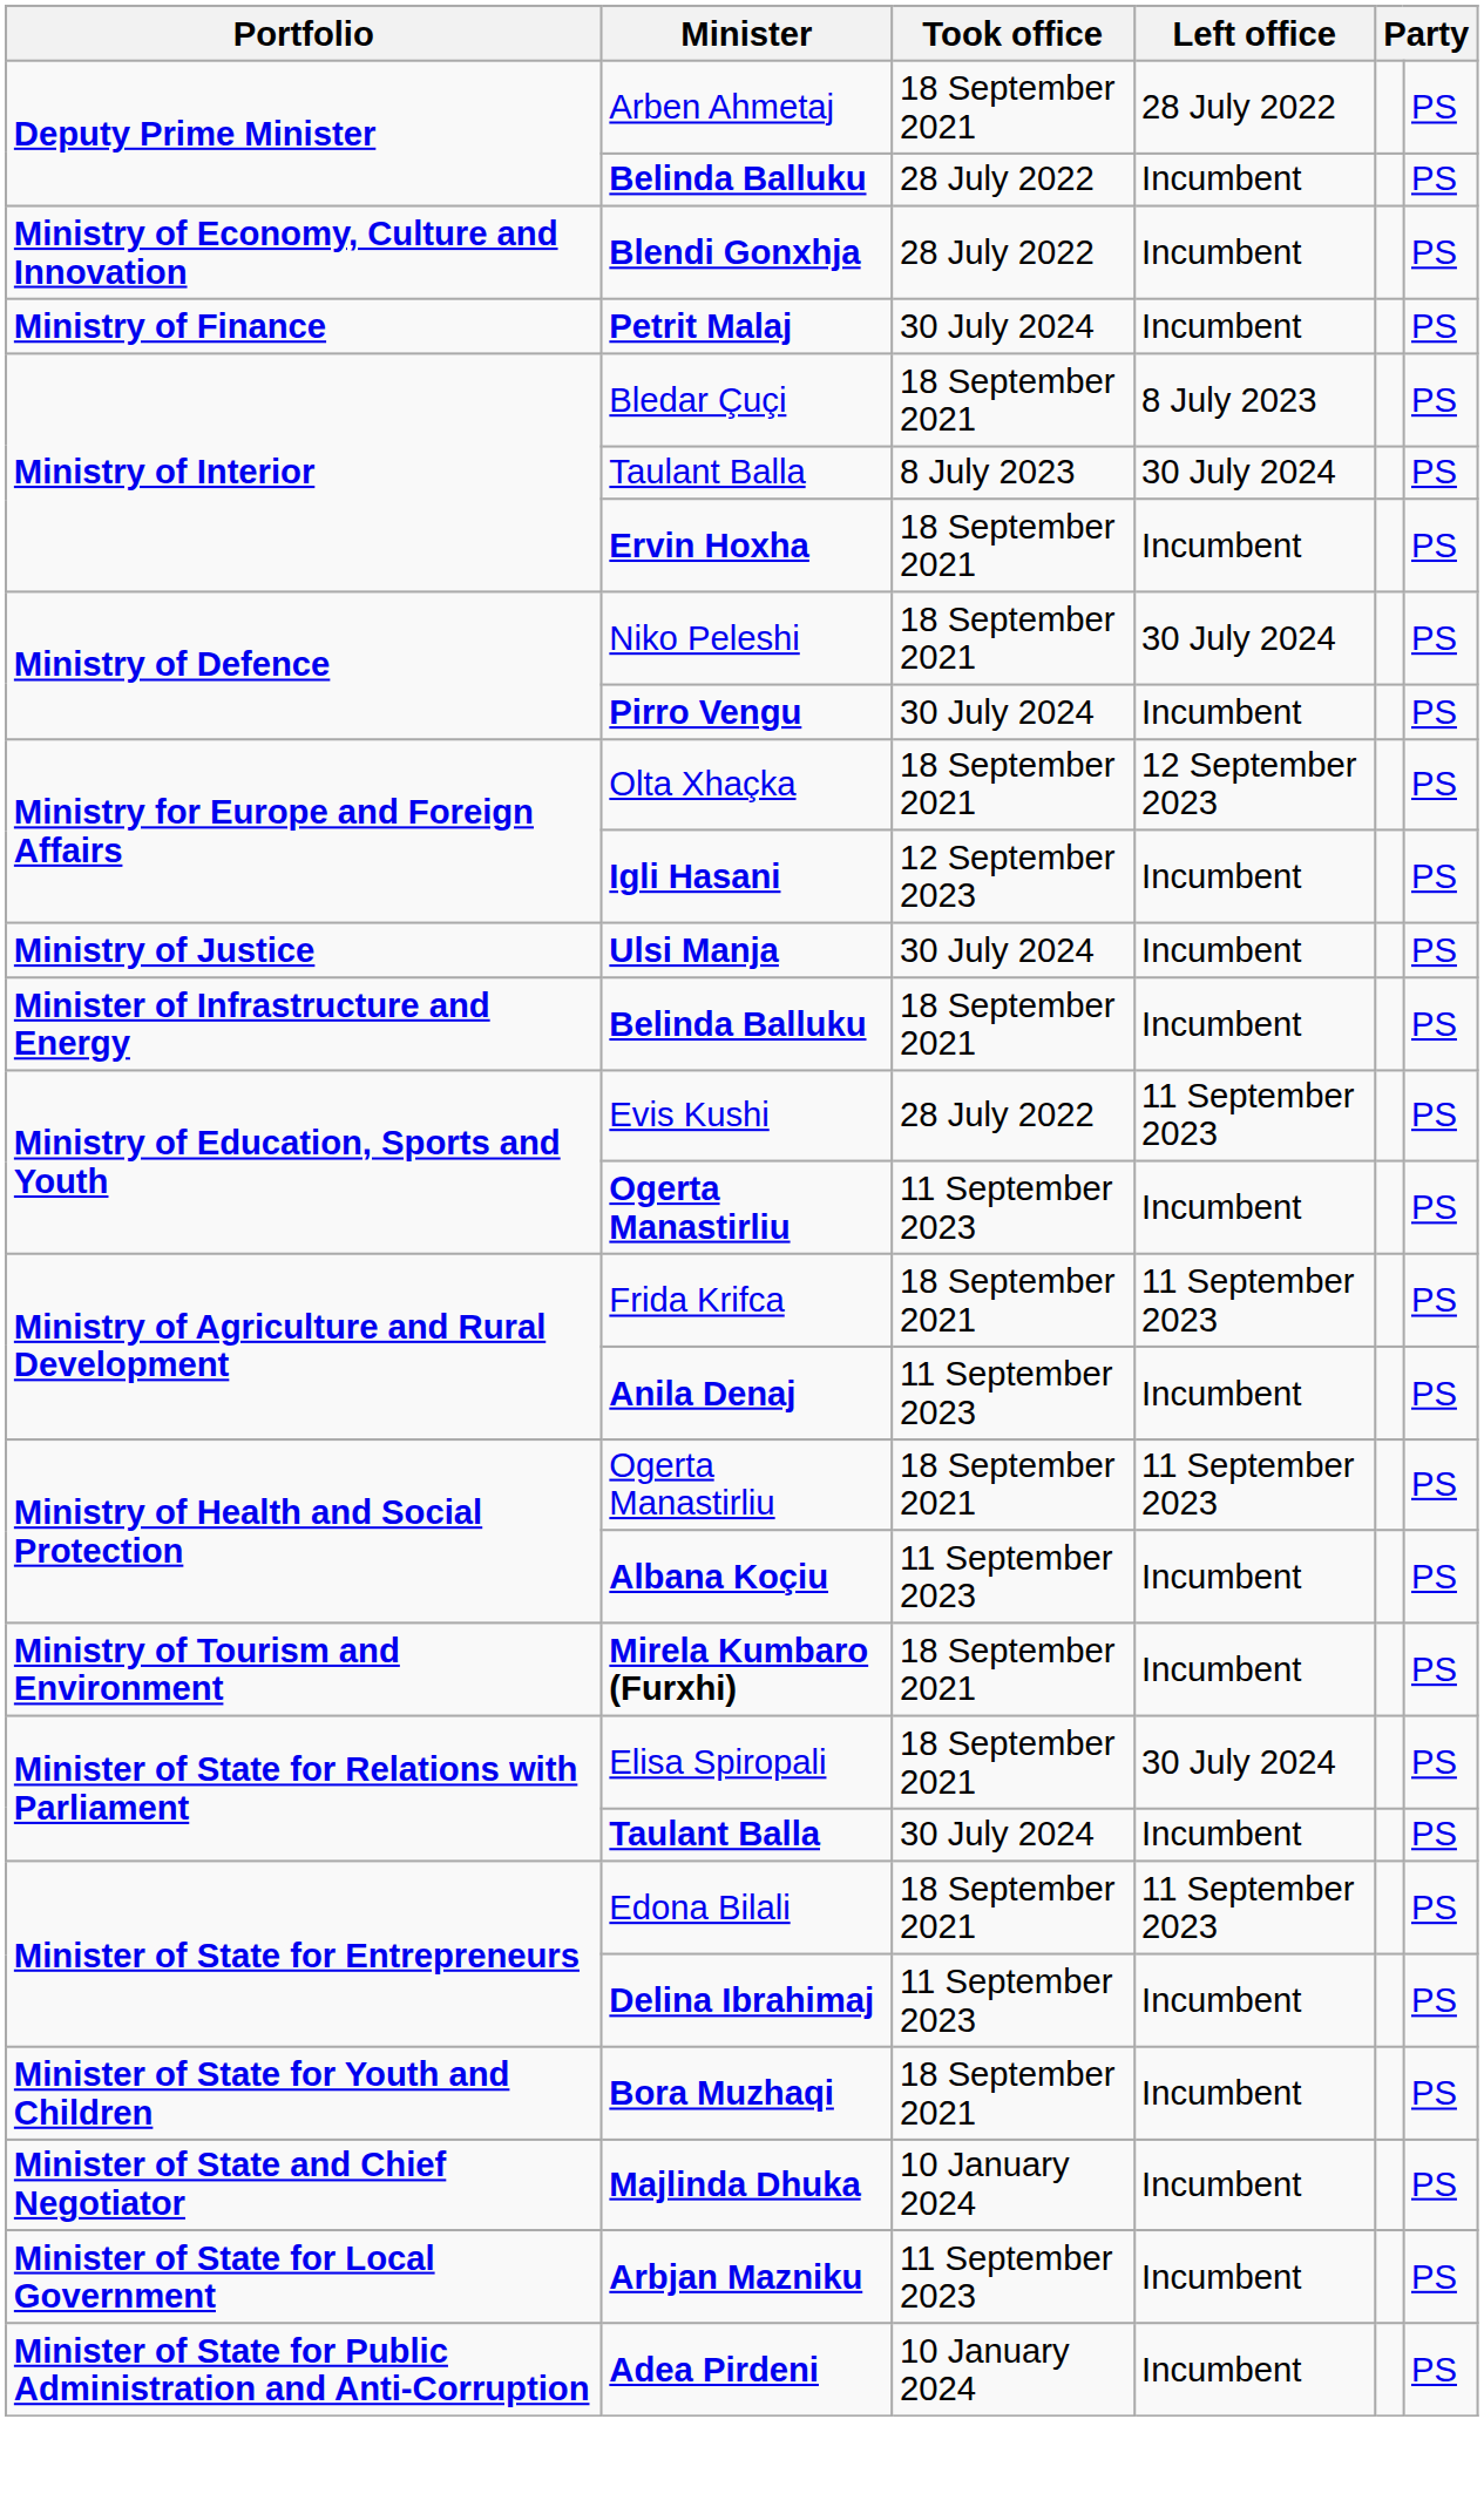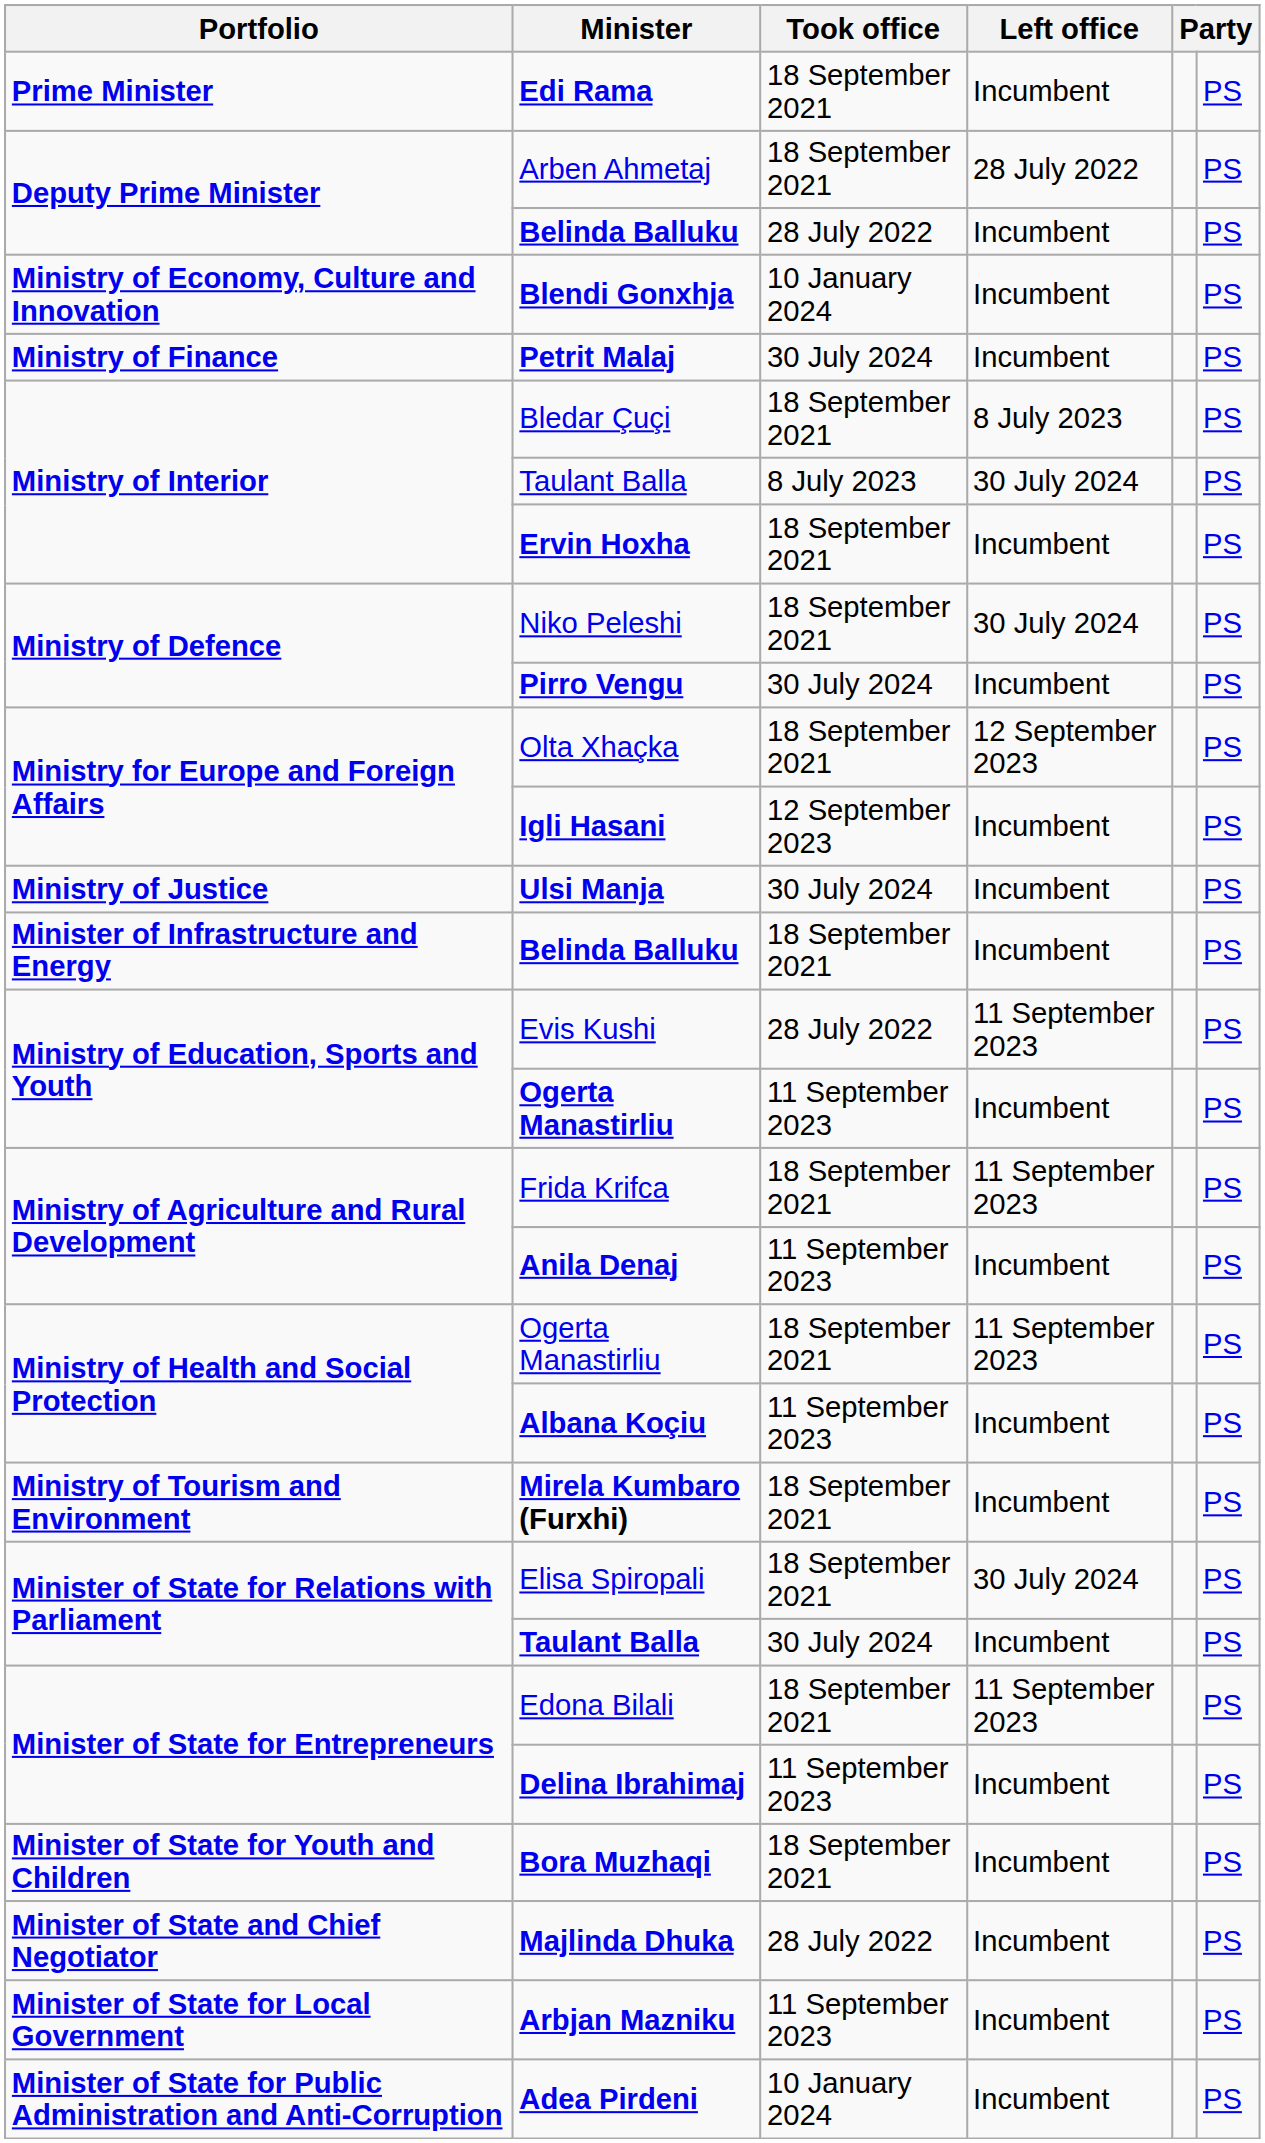+ row: Prime Minister | Edi Rama | 18 September 2021 | Incumbent | PS
Blendi Gonxhja | Took office: 28 July 2022 -> 10 January 2024
Majlinda Dhuka | Took office: 10 January 2024 -> 28 July 2022
